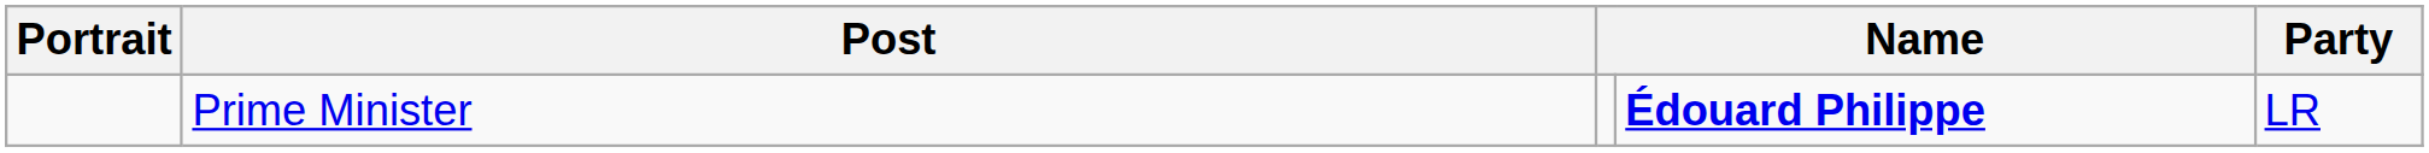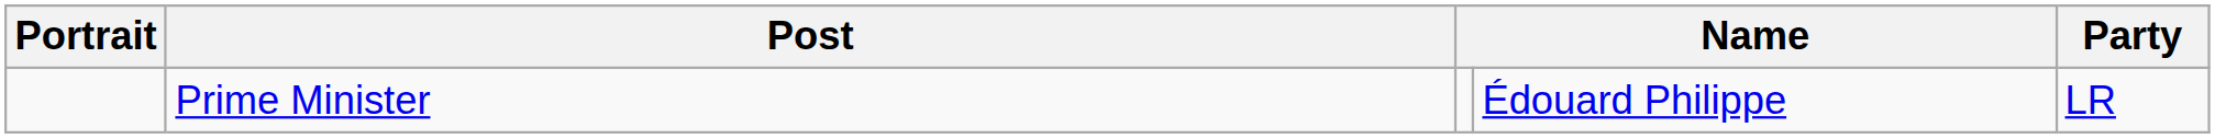Prime Minister | column 4: bold -> normal
